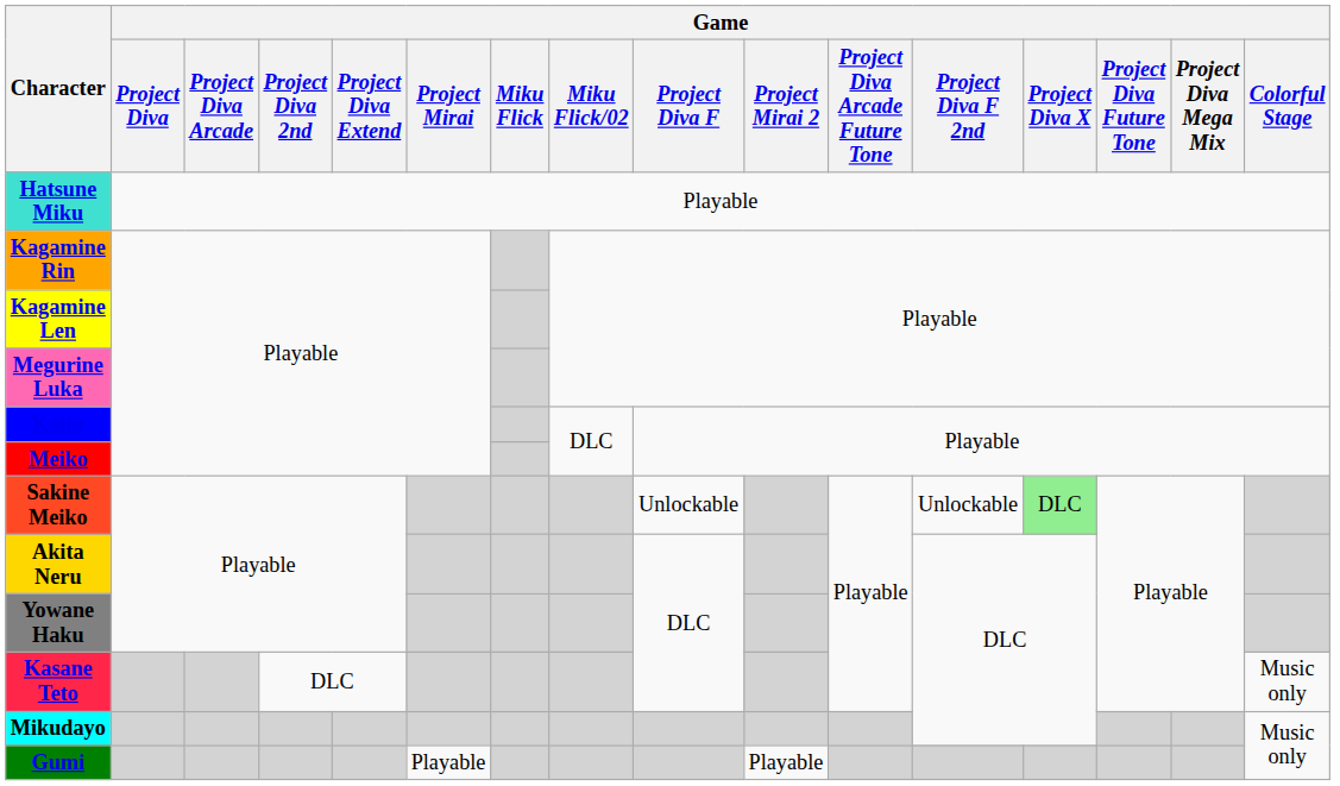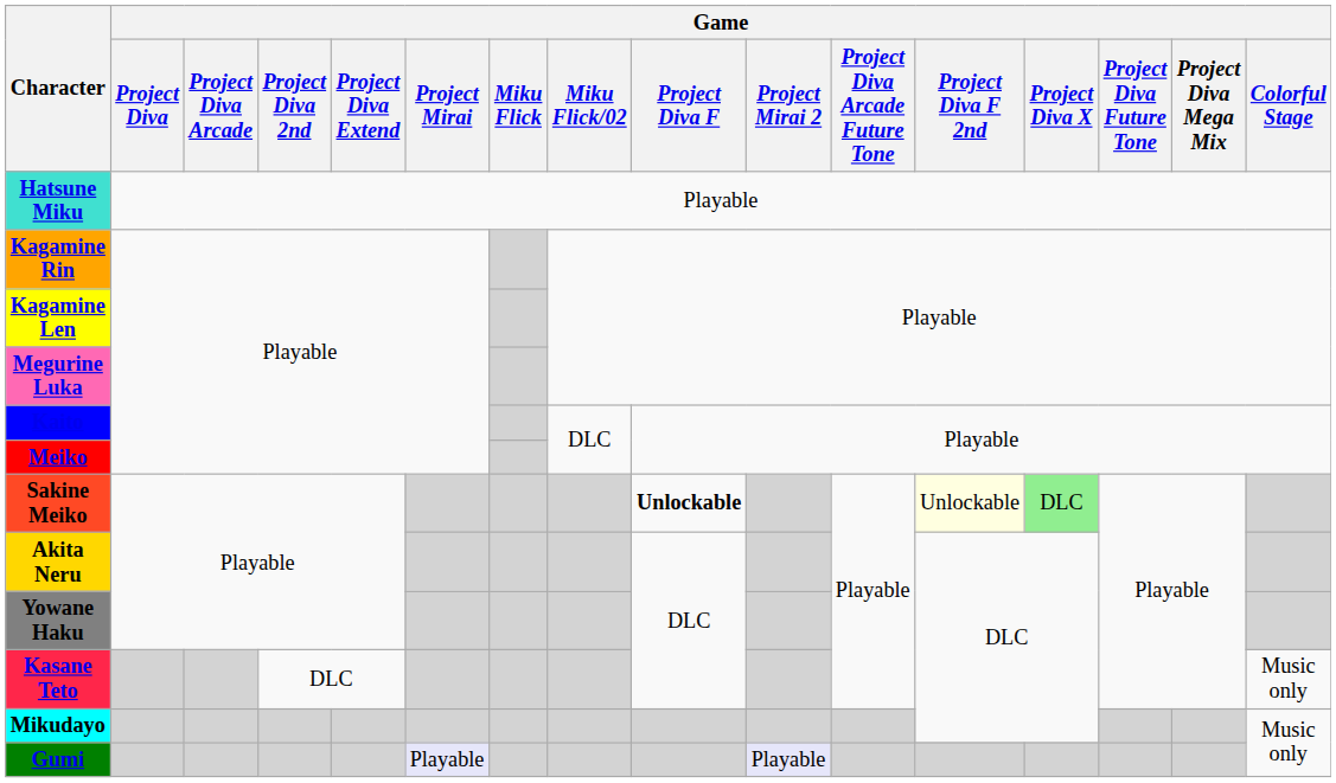Sakine Meiko | Game / Project Diva F: normal -> bold
Sakine Meiko | Game / Project Diva F 2nd: no background -> lightyellow background
Gumi | Game / Project Mirai: no background -> lavender background
Gumi | Game / Project Mirai 2: no background -> lavender background
